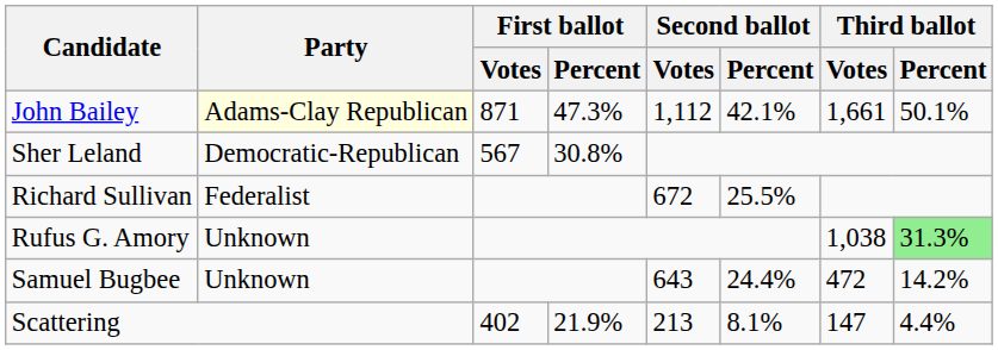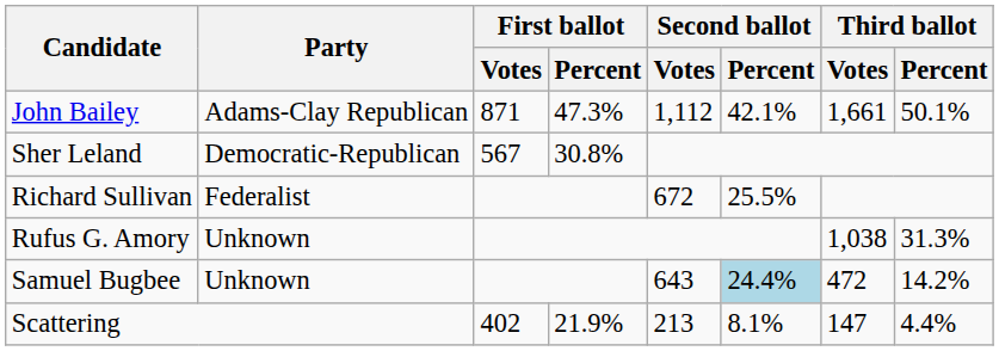John Bailey | Party: lightyellow background -> no background
Rufus G. Amory | Third ballot / Percent: lightgreen background -> no background
Samuel Bugbee | Second ballot / Percent: no background -> lightblue background
